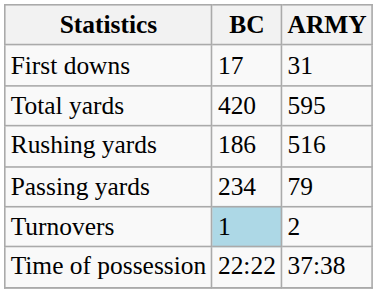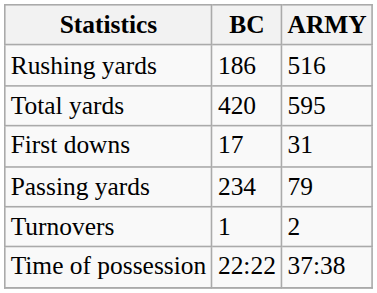rows swapped: First downs <-> Rushing yards
Turnovers | BC: lightblue background -> no background
